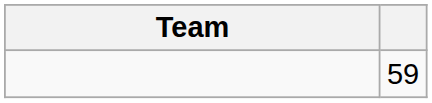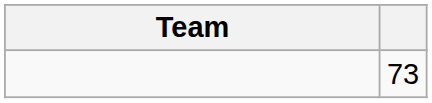row 2 | column 2: 59 -> 73
